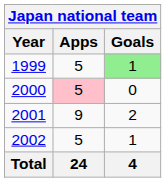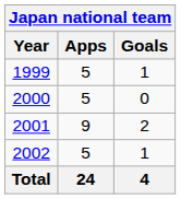1999 | Goals: lightgreen background -> no background
2000 | Apps: pink background -> no background
